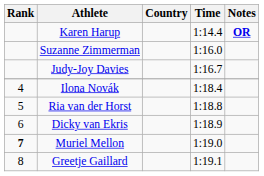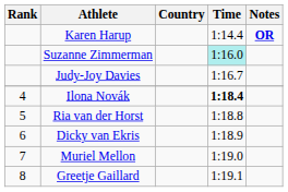Suzanne Zimmerman | Time: no background -> paleturquoise background
Ilona Novák | Time: normal -> bold
Muriel Mellon | Rank: bold -> normal
